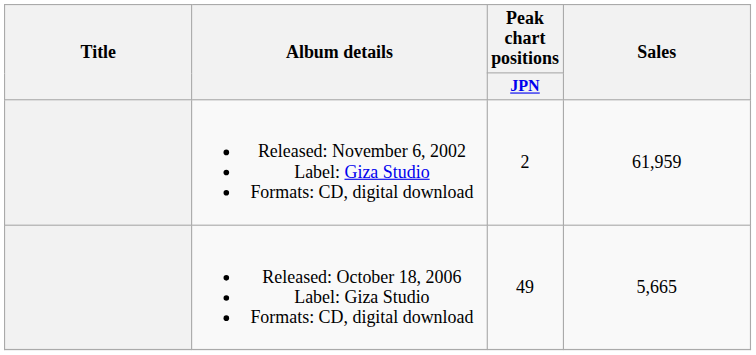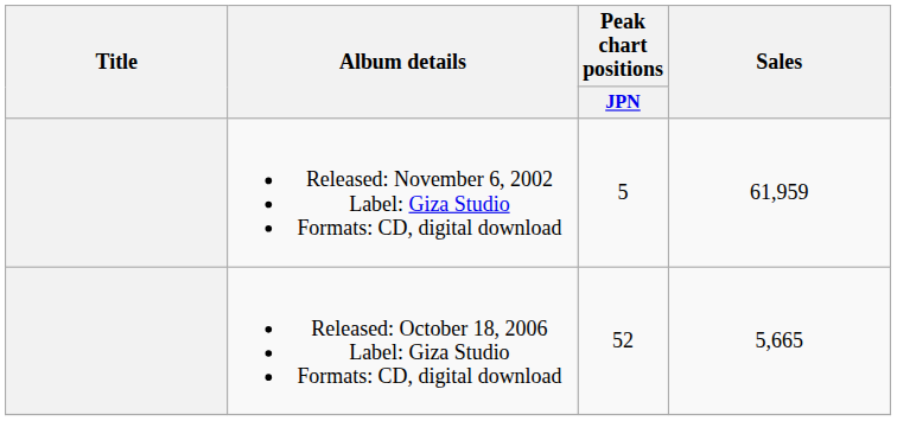row 3 | Peak chart positions / JPN: 2 -> 5
row 4 | Peak chart positions / JPN: 49 -> 52
